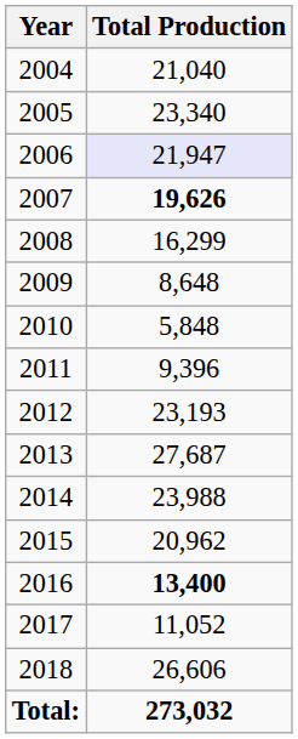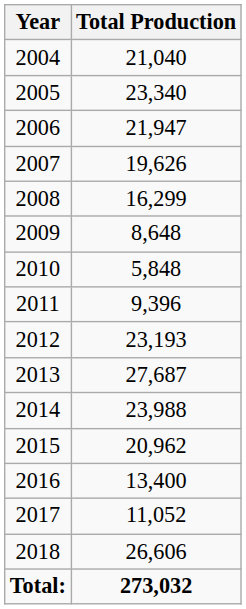2006 | Total Production: lavender background -> no background
2007 | Total Production: bold -> normal
2016 | Total Production: bold -> normal
